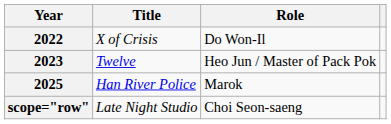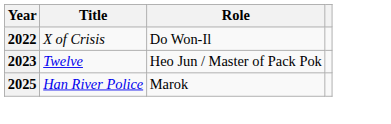- row: scope="row" | Late Night Studio | Choi Seon-saeng
